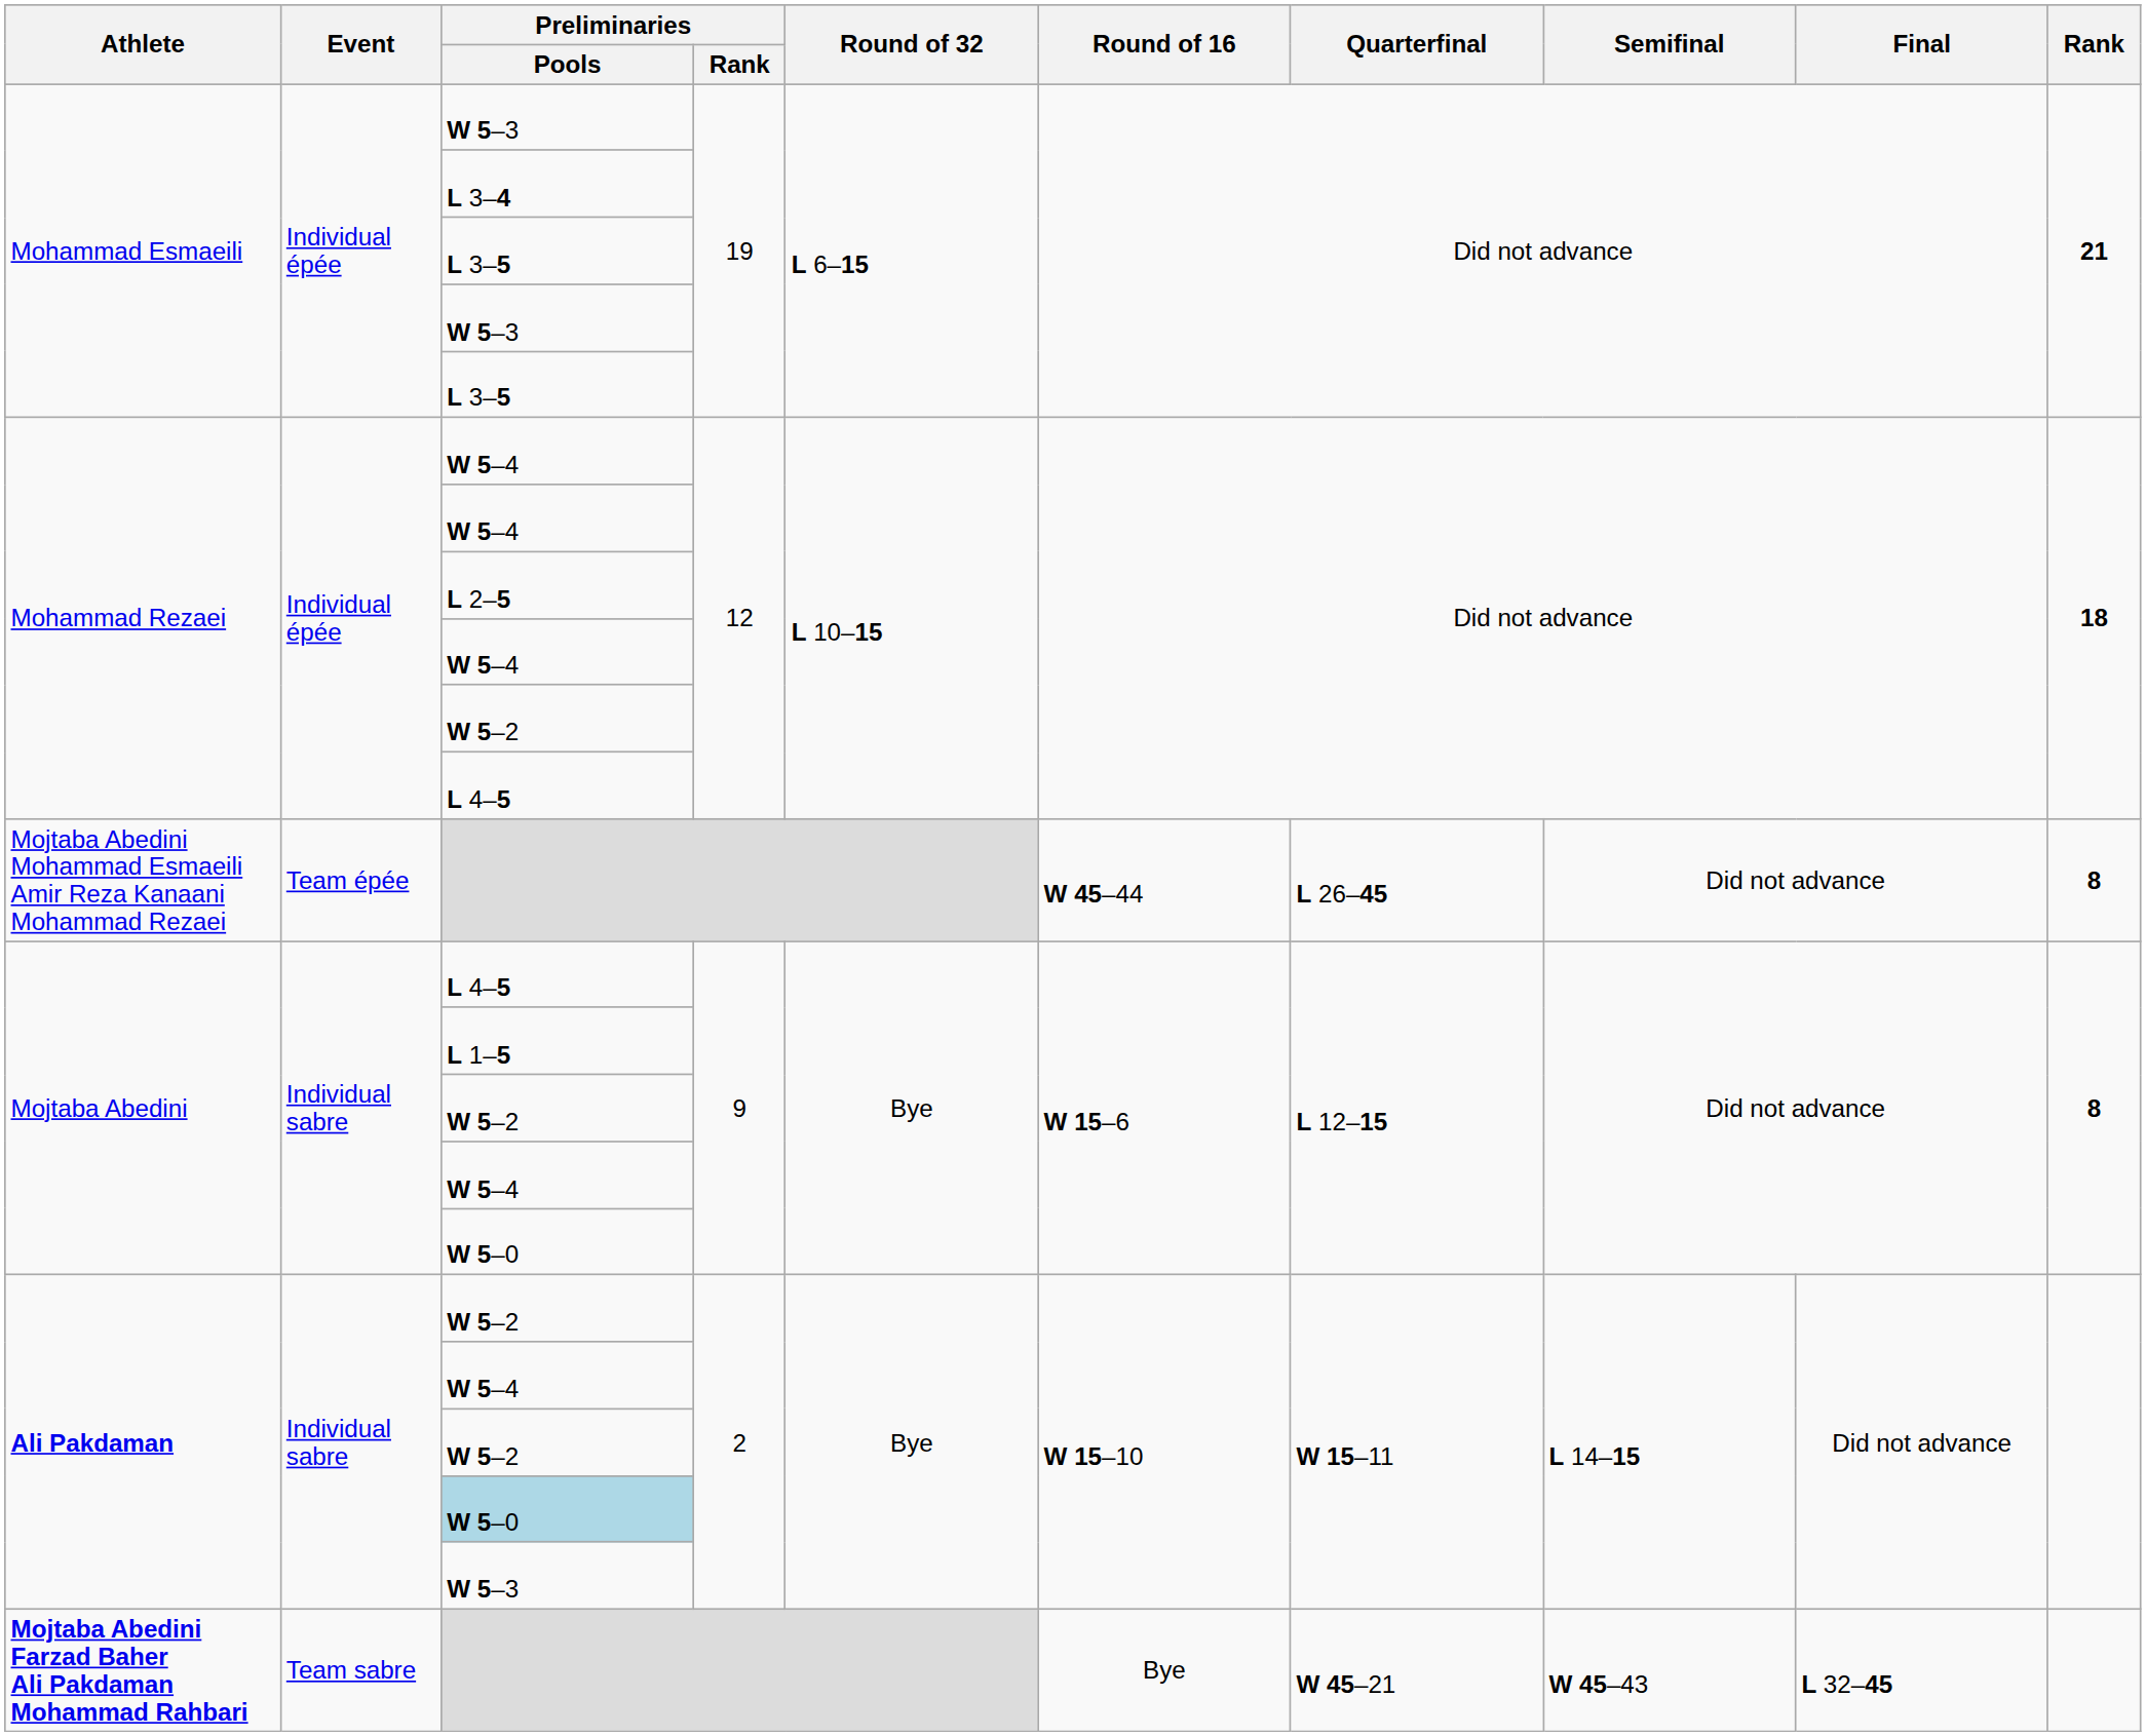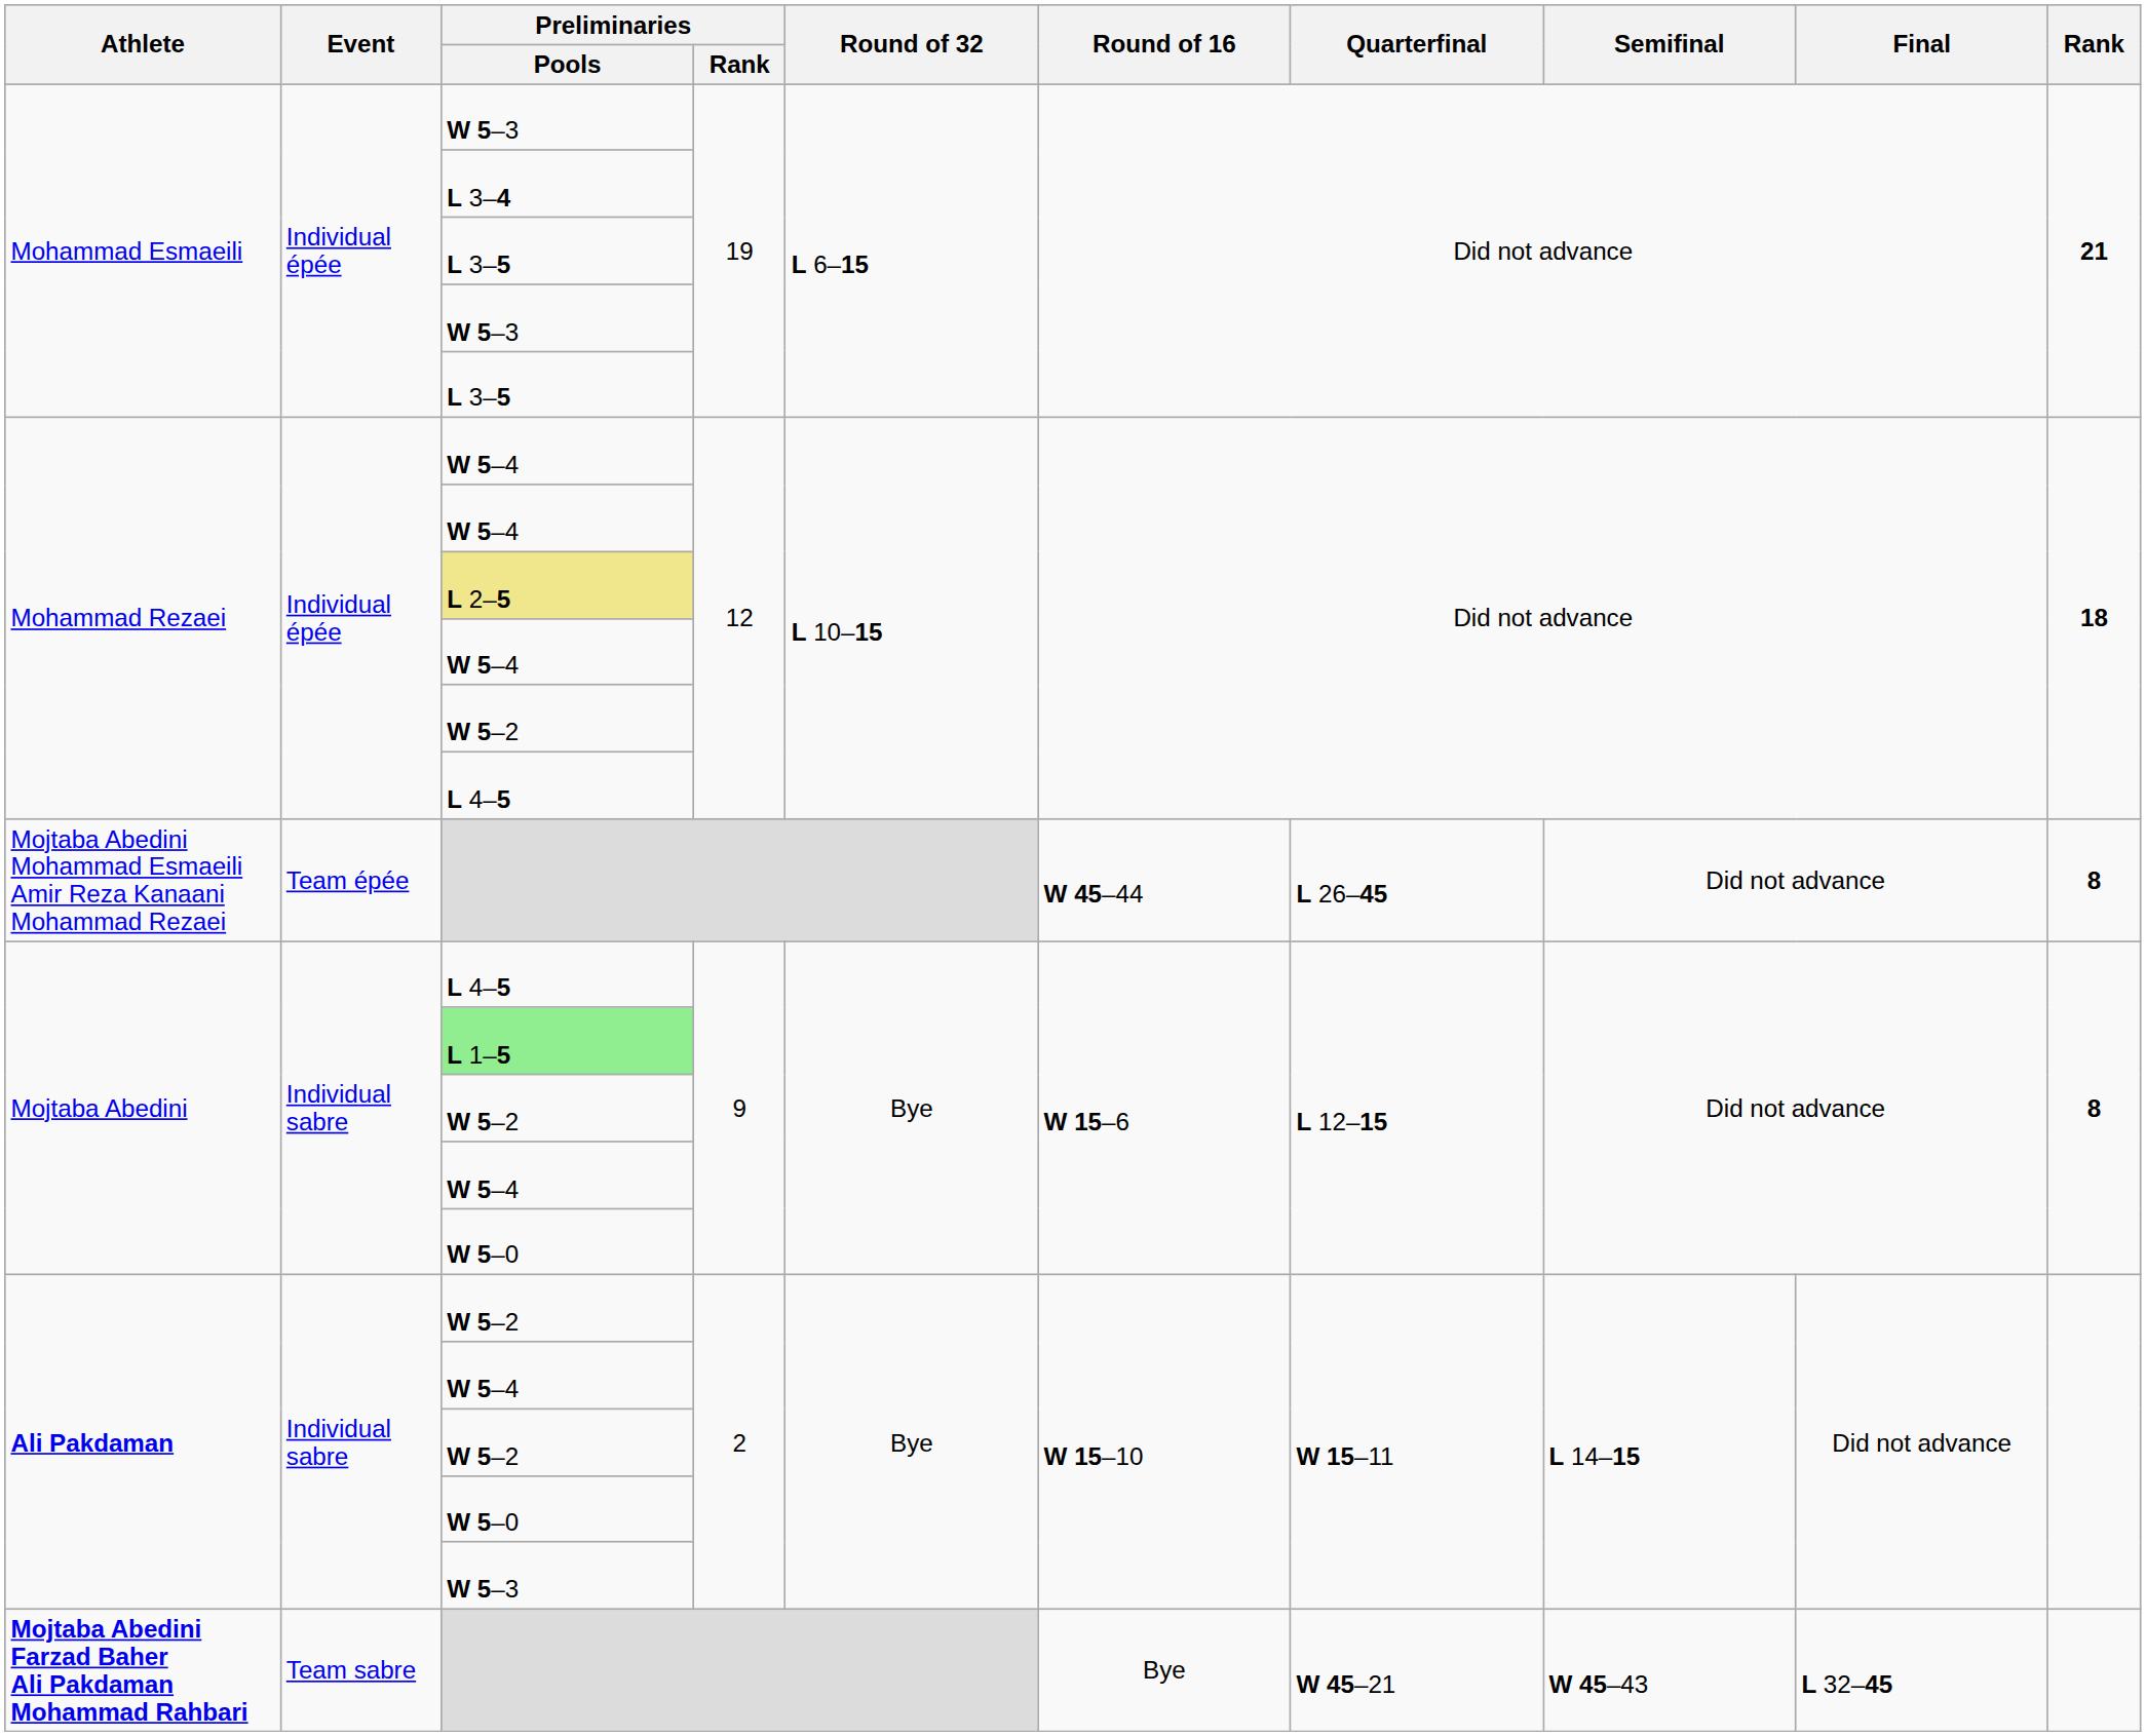L 2–5 | Preliminaries / Pools: no background -> khaki background
L 1–5 | Preliminaries / Pools: no background -> lightgreen background
Ali Pakdaman / W 5–0 | Preliminaries / Pools: lightblue background -> no background
